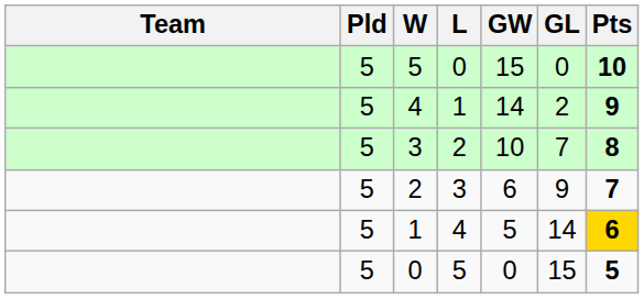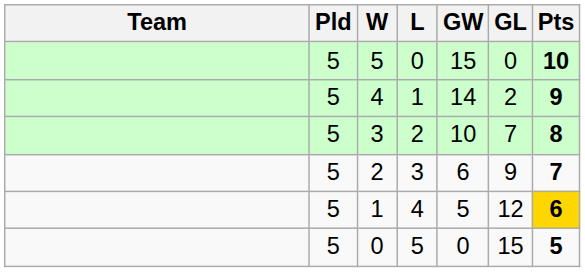row 6 | GL: 14 -> 12
